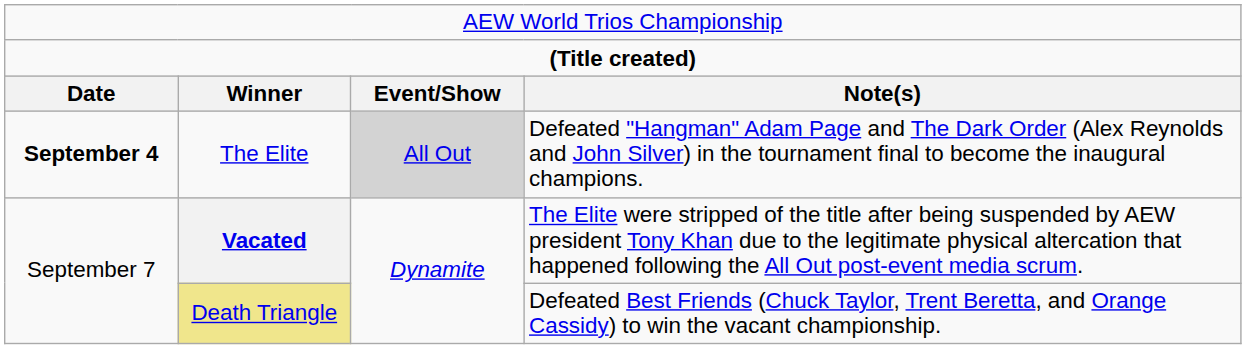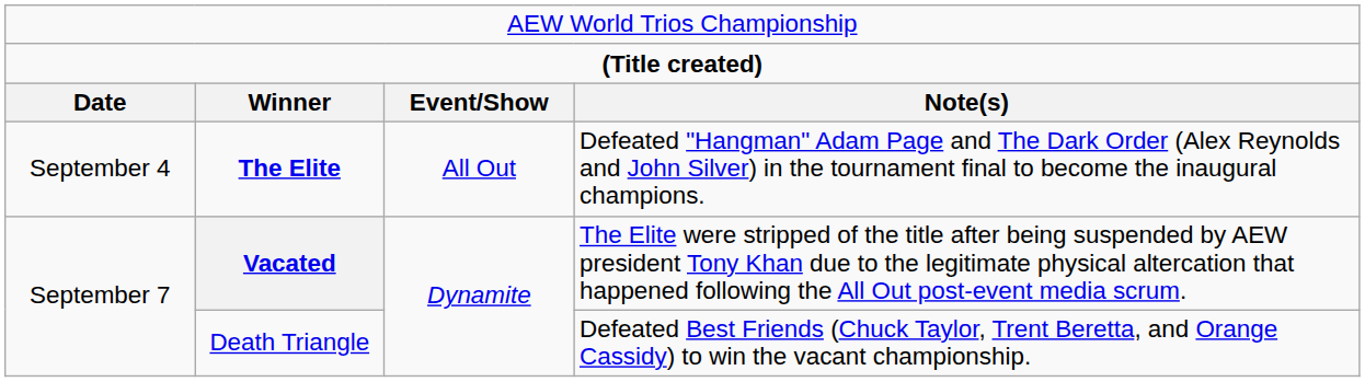The Elite | column 1: bold -> normal
The Elite | column 2: normal -> bold
The Elite | column 3: lightgrey background -> no background
Death Triangle | column 2: khaki background -> no background
